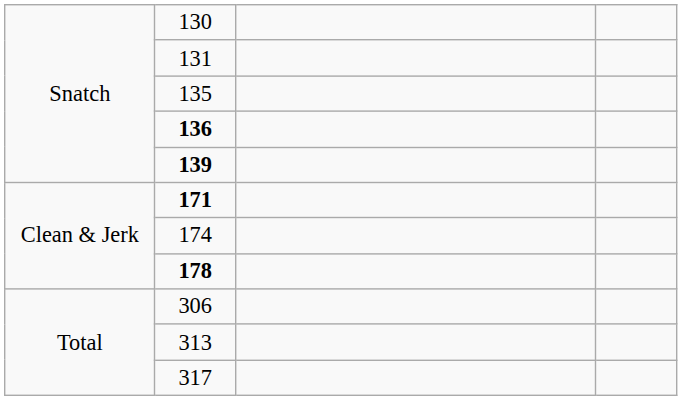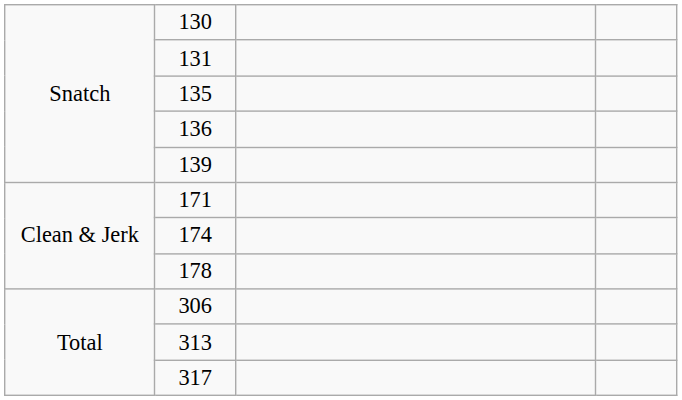136 | column 2: bold -> normal
139 | column 2: bold -> normal
171 | column 2: bold -> normal
178 | column 2: bold -> normal
